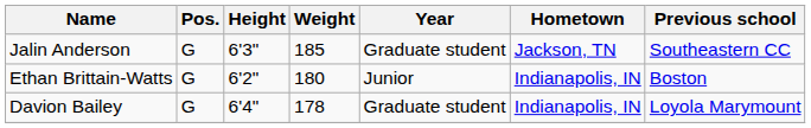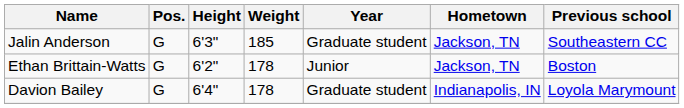Ethan Brittain-Watts | Weight: 180 -> 178
Ethan Brittain-Watts | Hometown: Indianapolis, IN -> Jackson, TN
